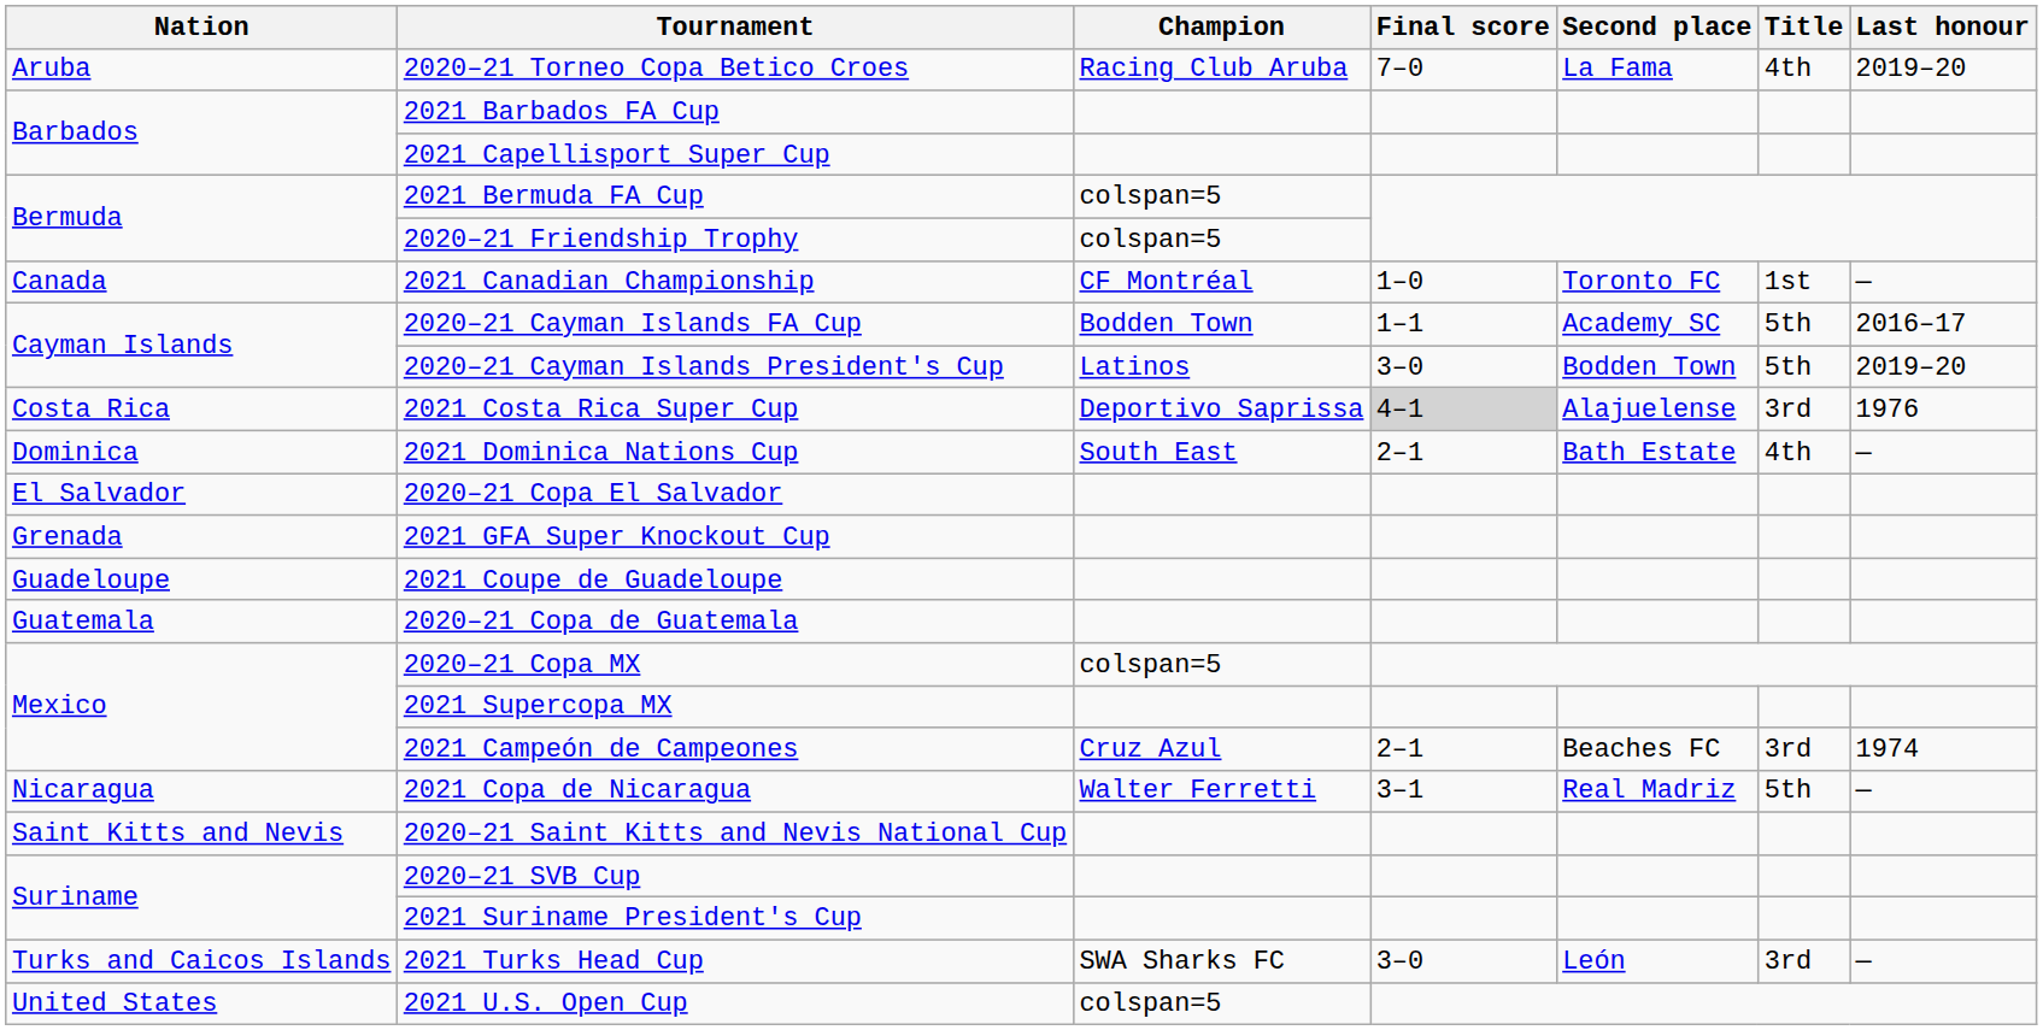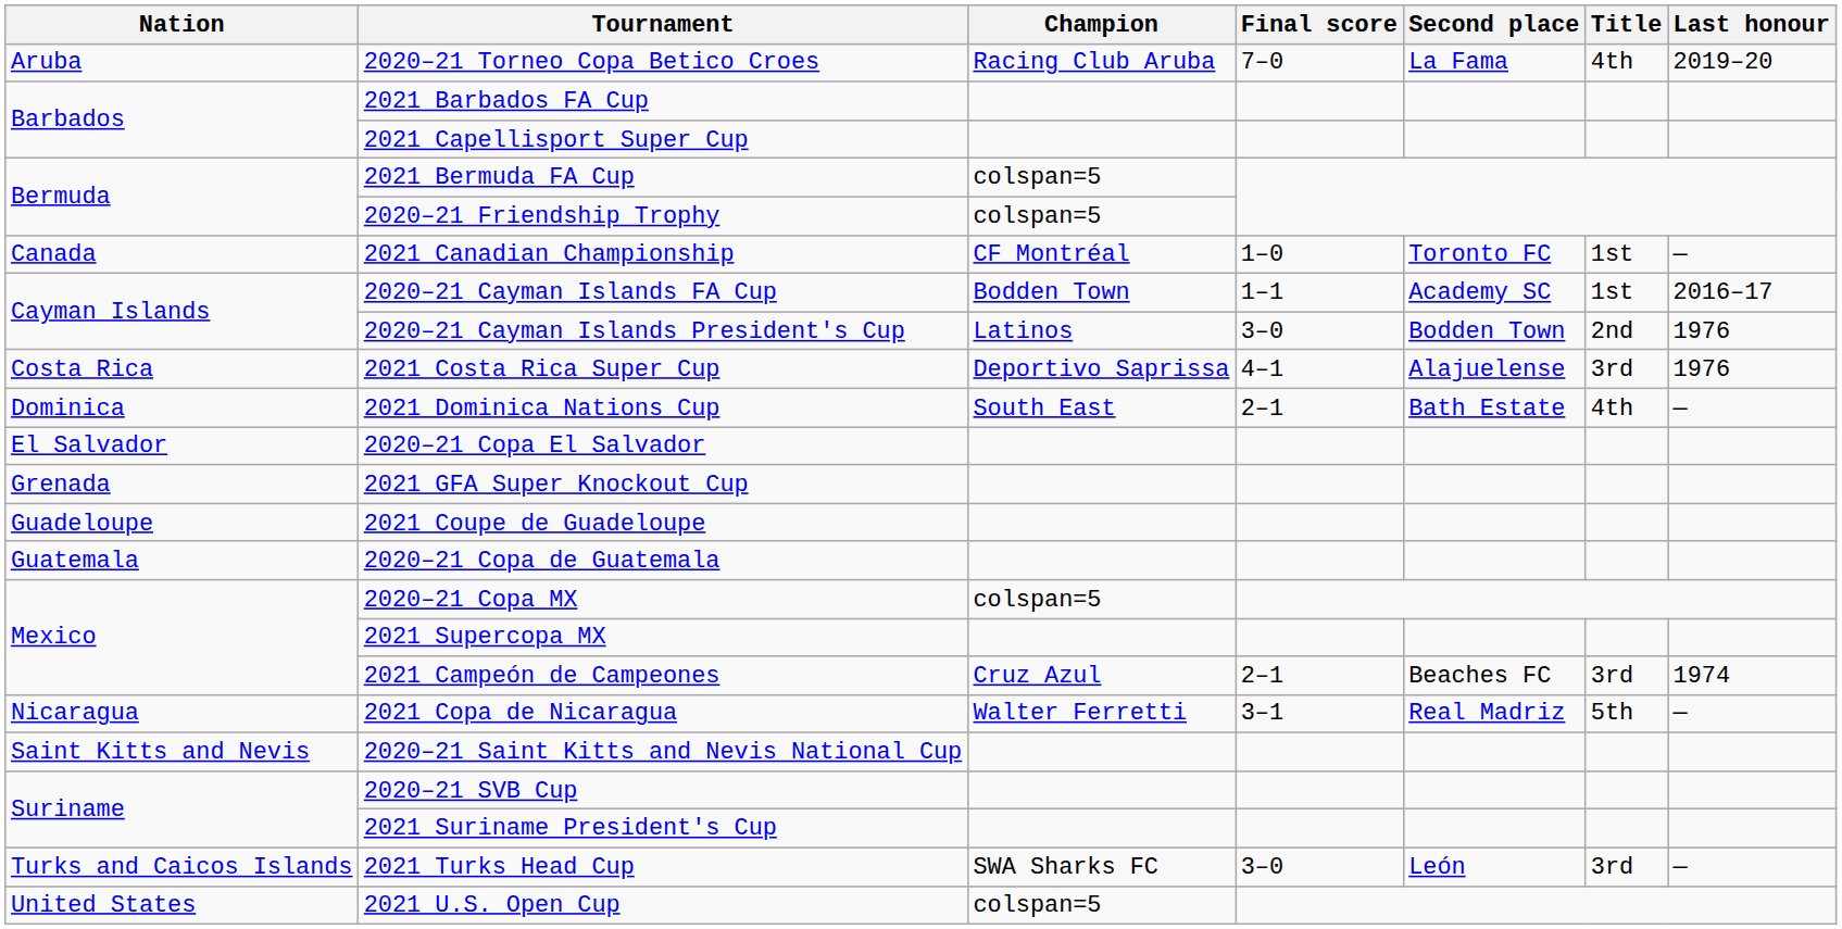2020–21 Cayman Islands FA Cup | Title: 5th -> 1st
2020–21 Cayman Islands President's Cup | Title: 5th -> 2nd
2020–21 Cayman Islands President's Cup | Last honour: 2019–20 -> 1976
2021 Costa Rica Super Cup | Final score: lightgrey background -> no background
